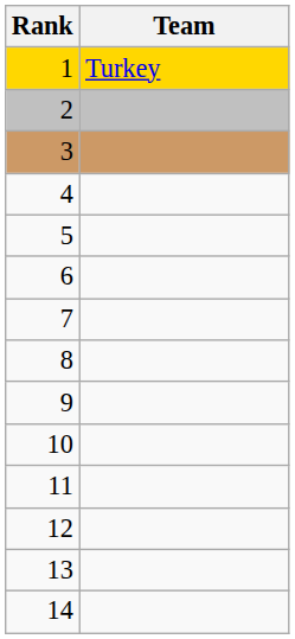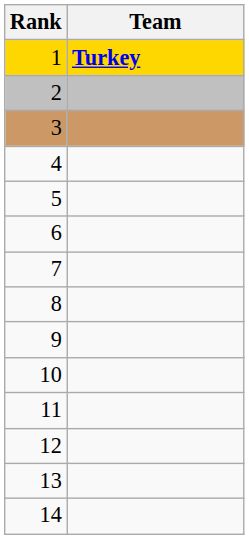1 | Team: normal -> bold
